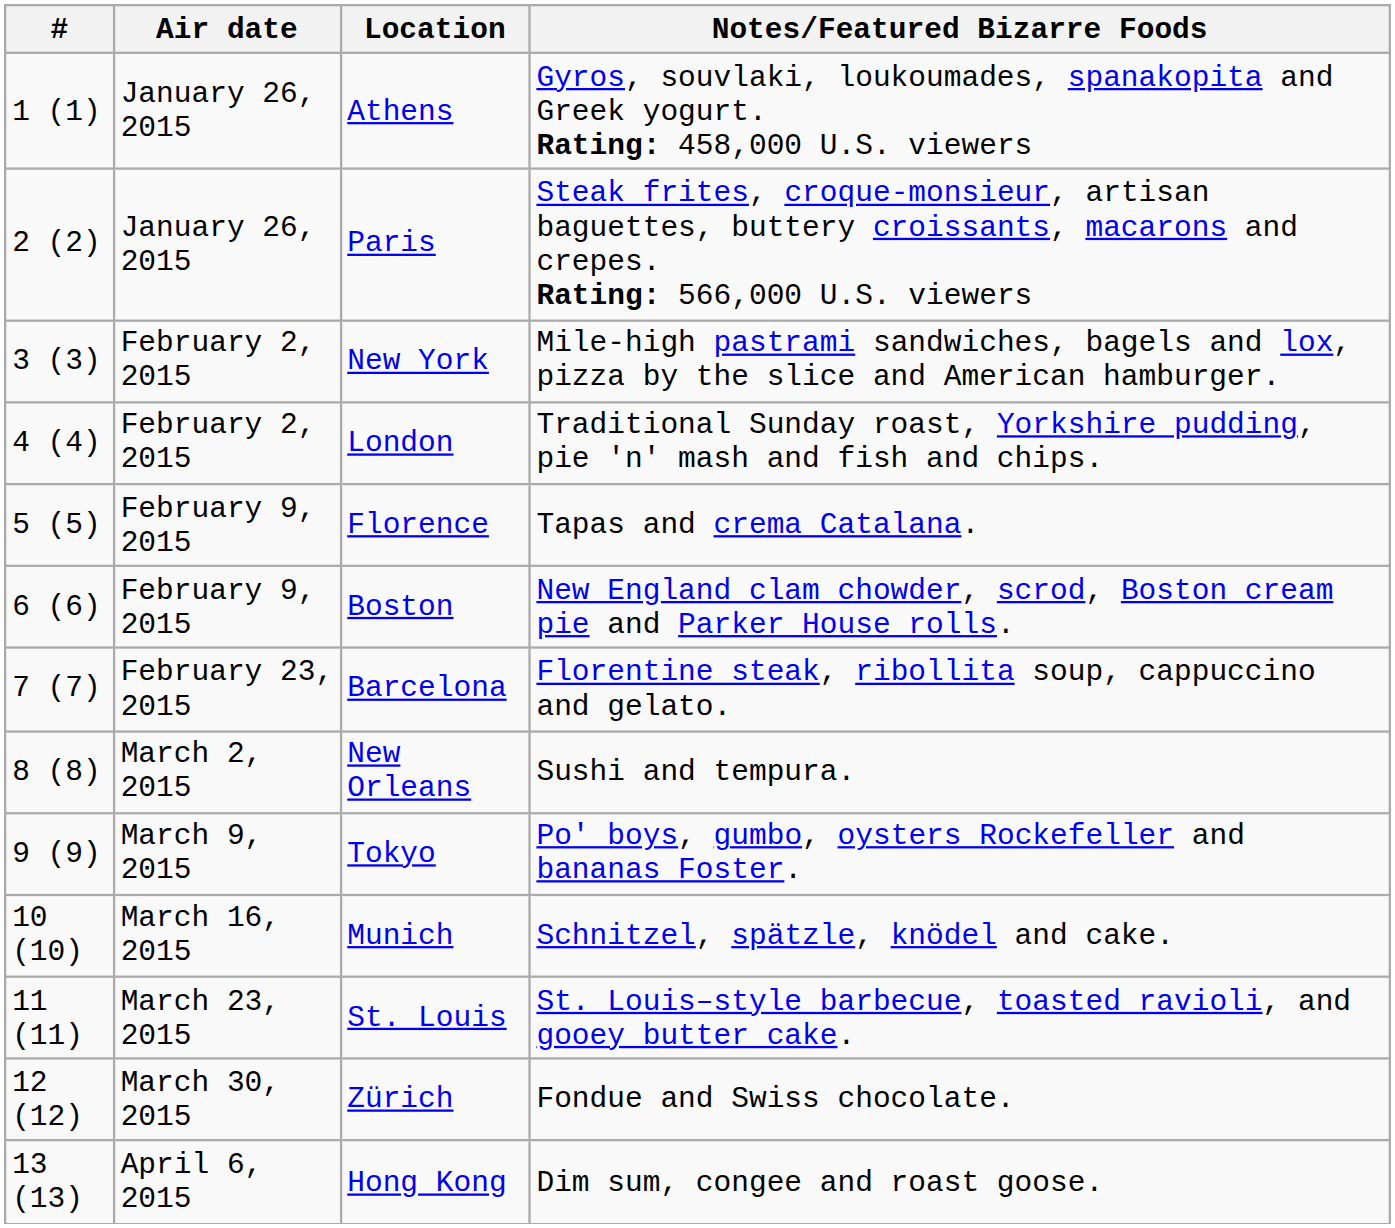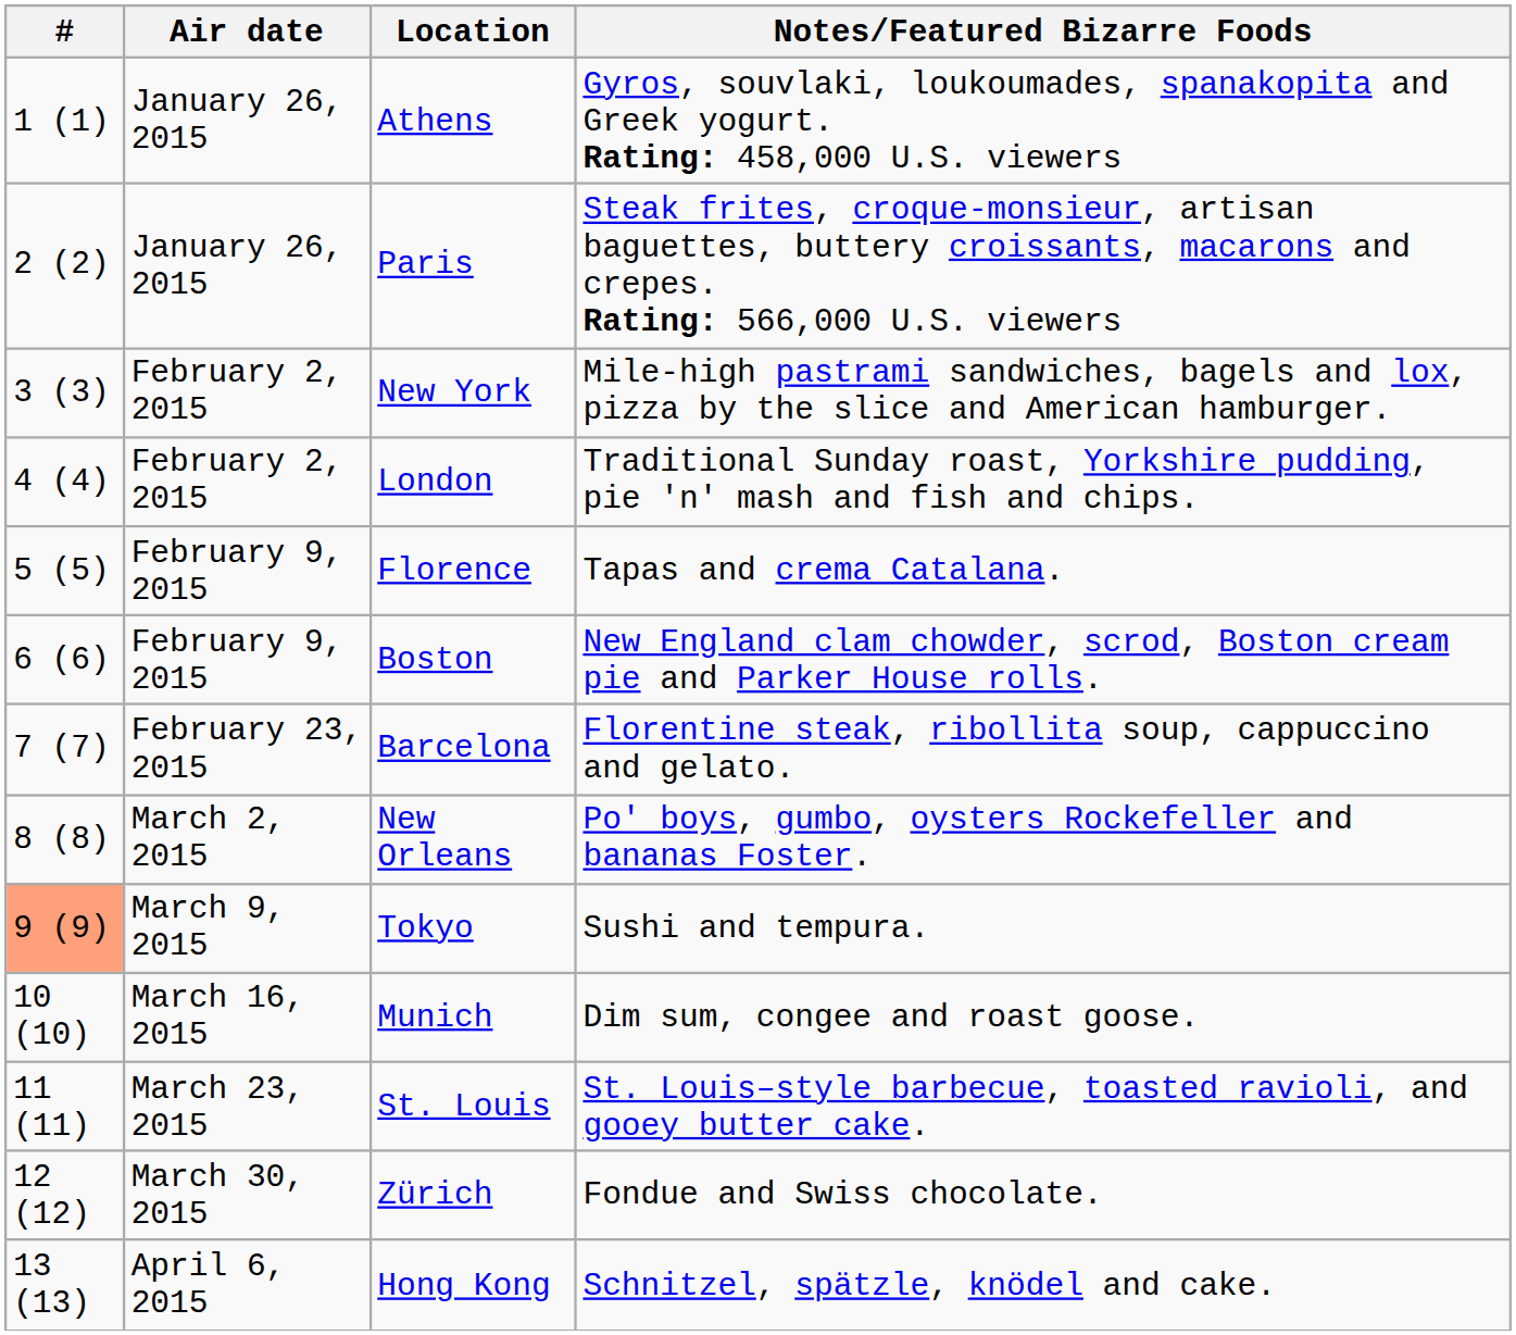New Orleans | Notes/Featured Bizarre Foods: Sushi and tempura. -> Po' boys, gumbo, oysters Rockefeller and bananas Foster.
Tokyo | #: no background -> lightsalmon background
Tokyo | Notes/Featured Bizarre Foods: Po' boys, gumbo, oysters Rockefeller and bananas Foster. -> Sushi and tempura.
Munich | Notes/Featured Bizarre Foods: Schnitzel, spätzle, knödel and cake. -> Dim sum, congee and roast goose.
Hong Kong | Notes/Featured Bizarre Foods: Dim sum, congee and roast goose. -> Schnitzel, spätzle, knödel and cake.
